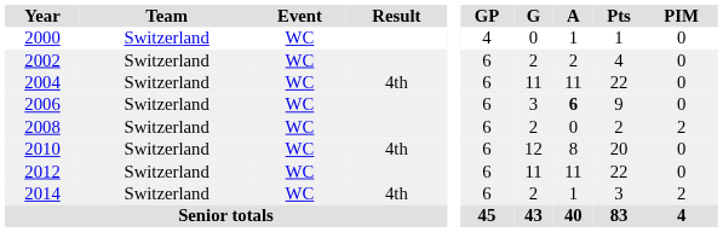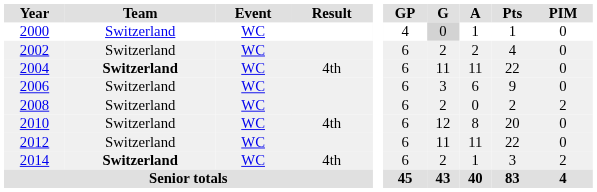2000 | G: no background -> lightgrey background
2004 | Team: normal -> bold
2006 | A: bold -> normal
2014 | Team: normal -> bold
